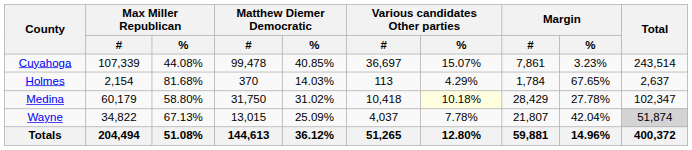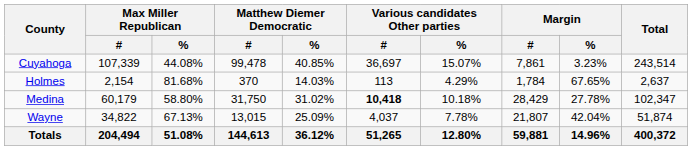Medina | Various candidates Other parties / #: normal -> bold
Medina | Various candidates Other parties / %: lightyellow background -> no background
Wayne | Total: lightgrey background -> no background
